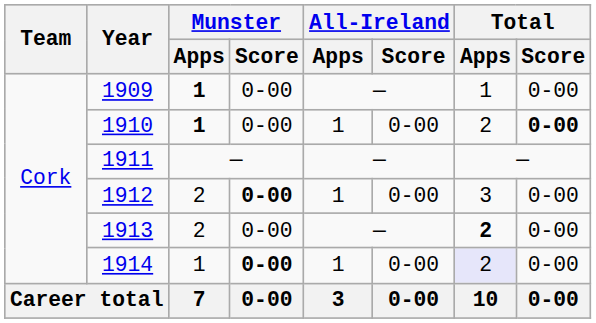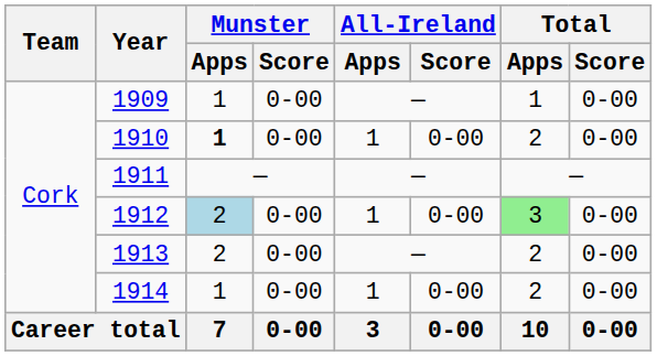1909 | Munster / Apps: bold -> normal
1910 | Total / Score: bold -> normal
1912 | Munster / Apps: no background -> lightblue background
1912 | Munster / Score: bold -> normal
1912 | Total / Apps: no background -> lightgreen background
1913 | Total / Apps: bold -> normal
1914 | Munster / Score: bold -> normal
1914 | Total / Apps: lavender background -> no background
